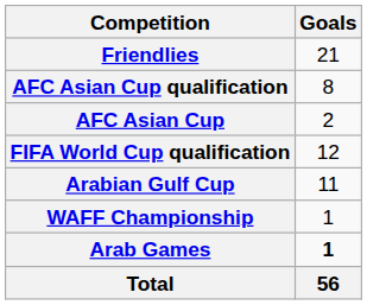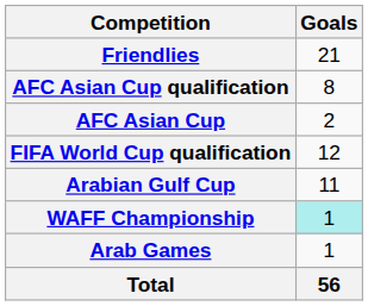WAFF Championship | Goals: no background -> paleturquoise background
Arab Games | Goals: bold -> normal
